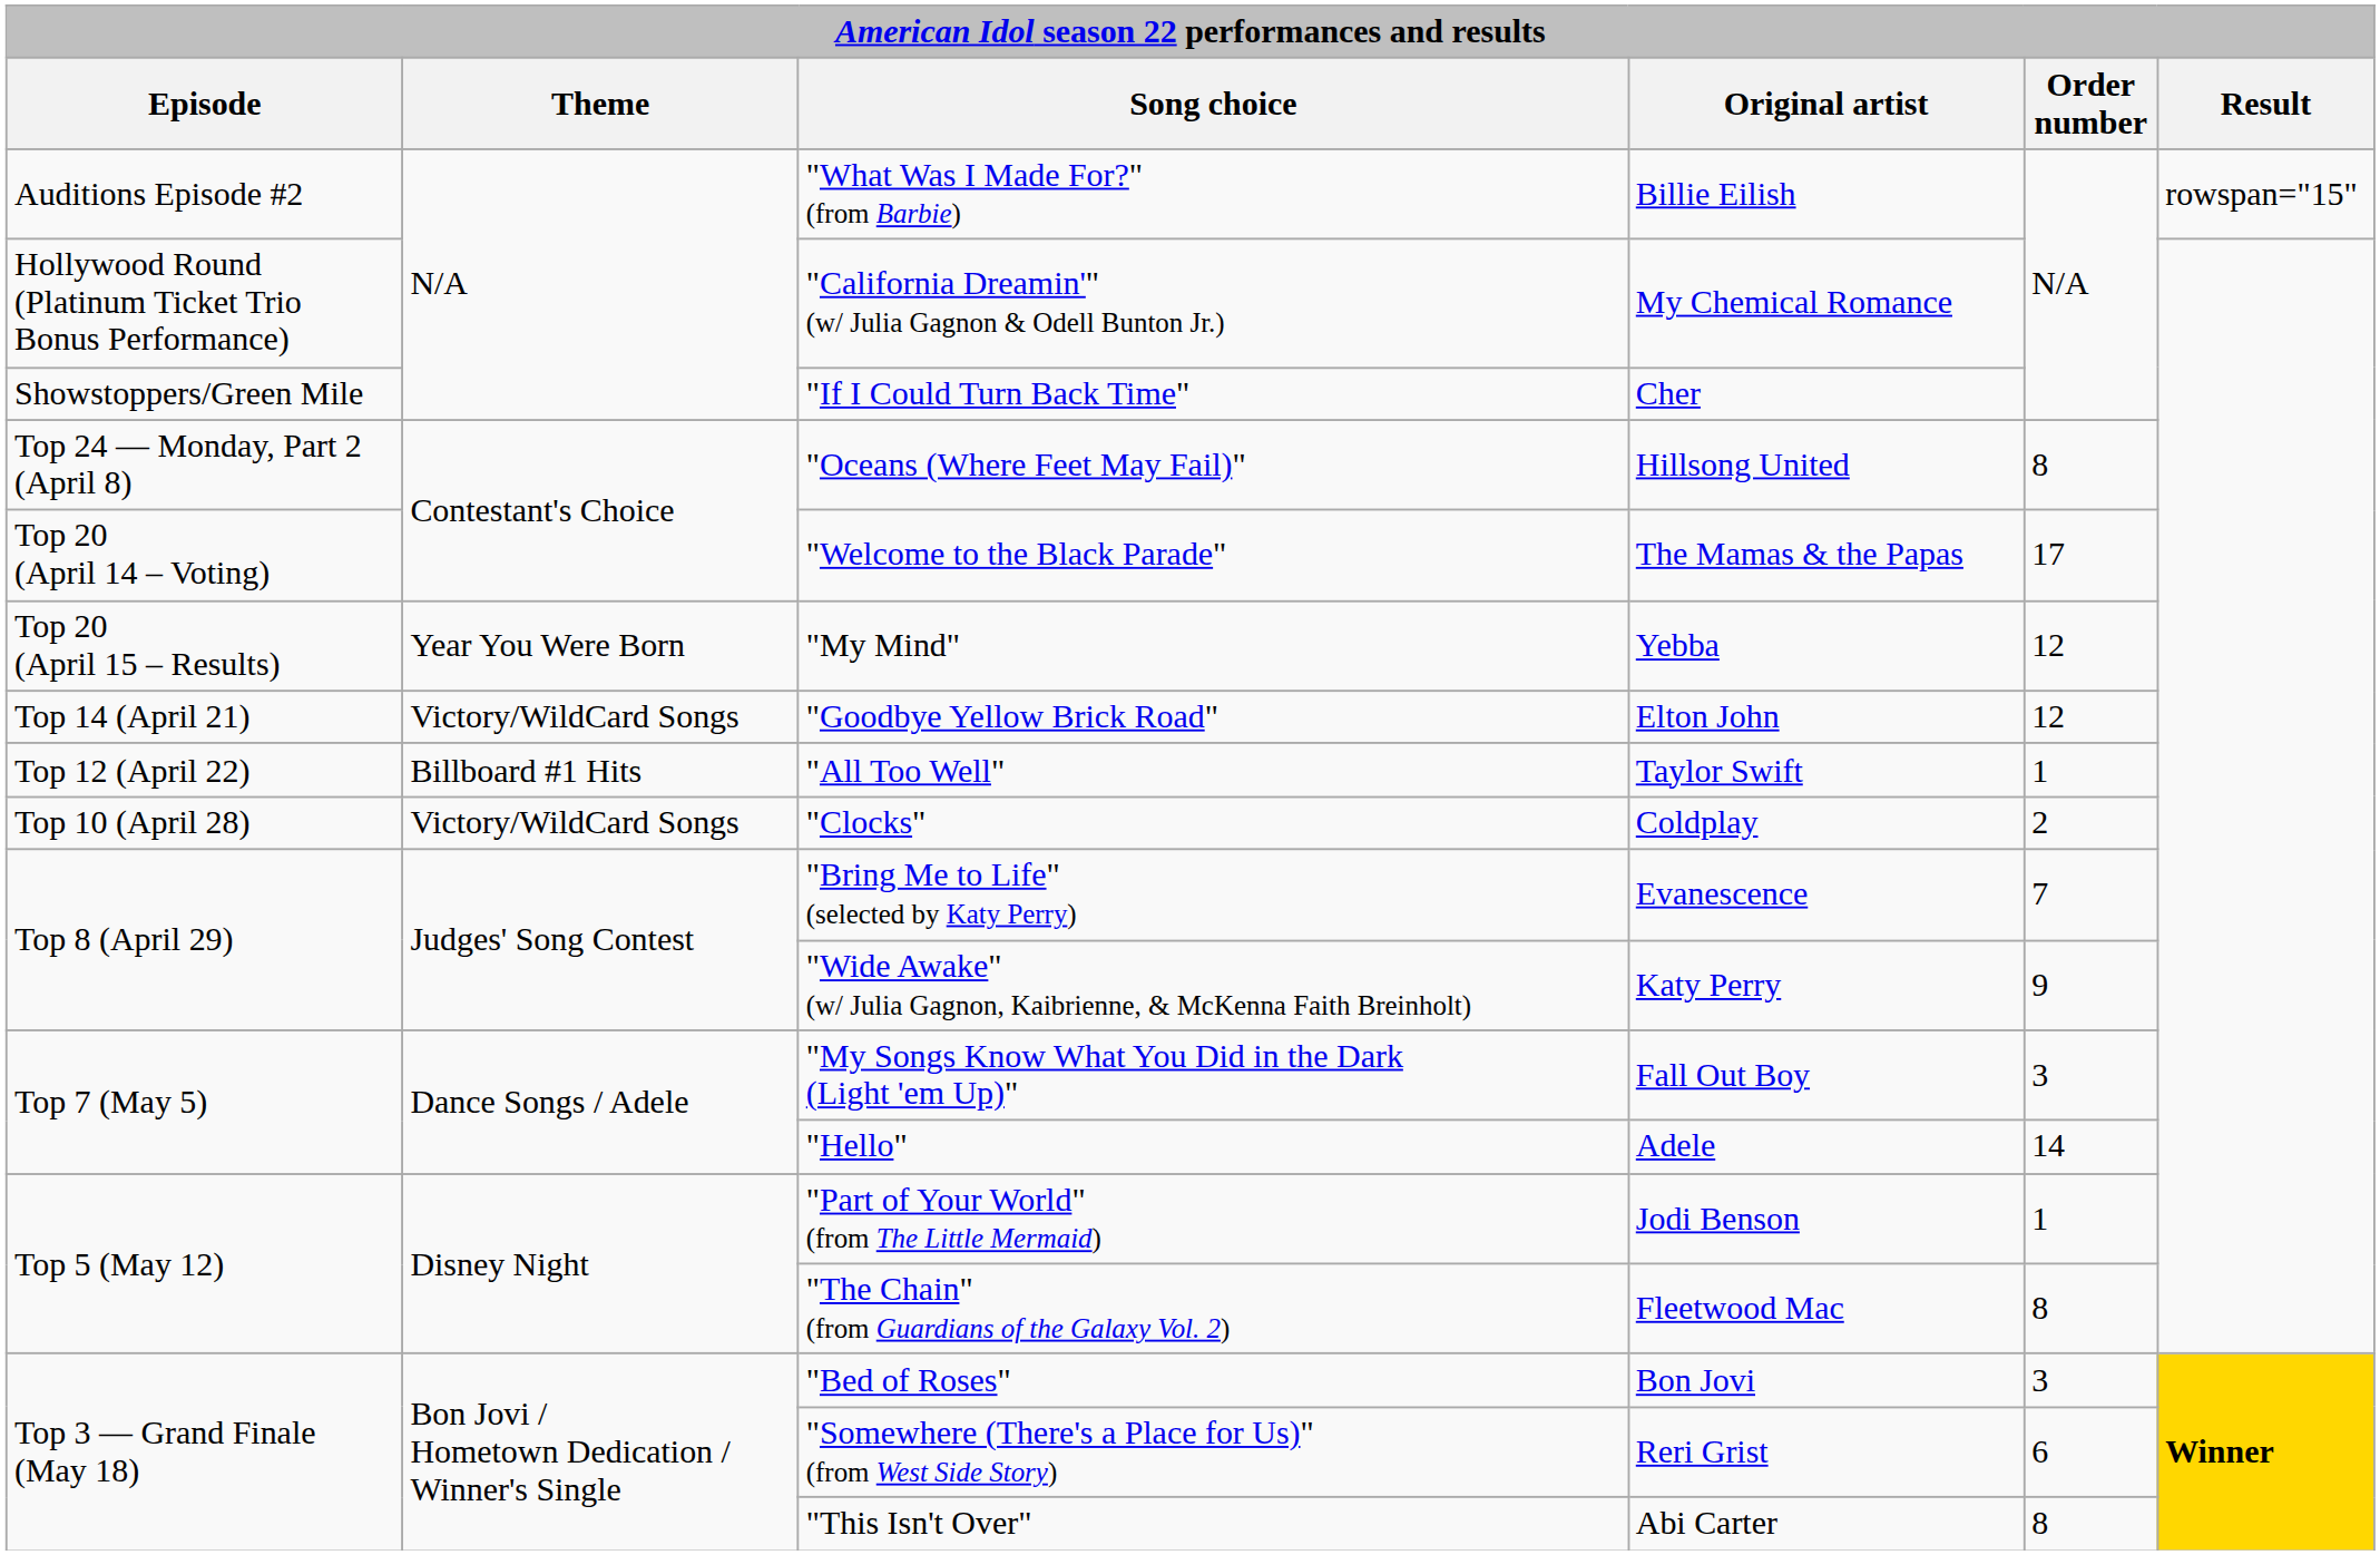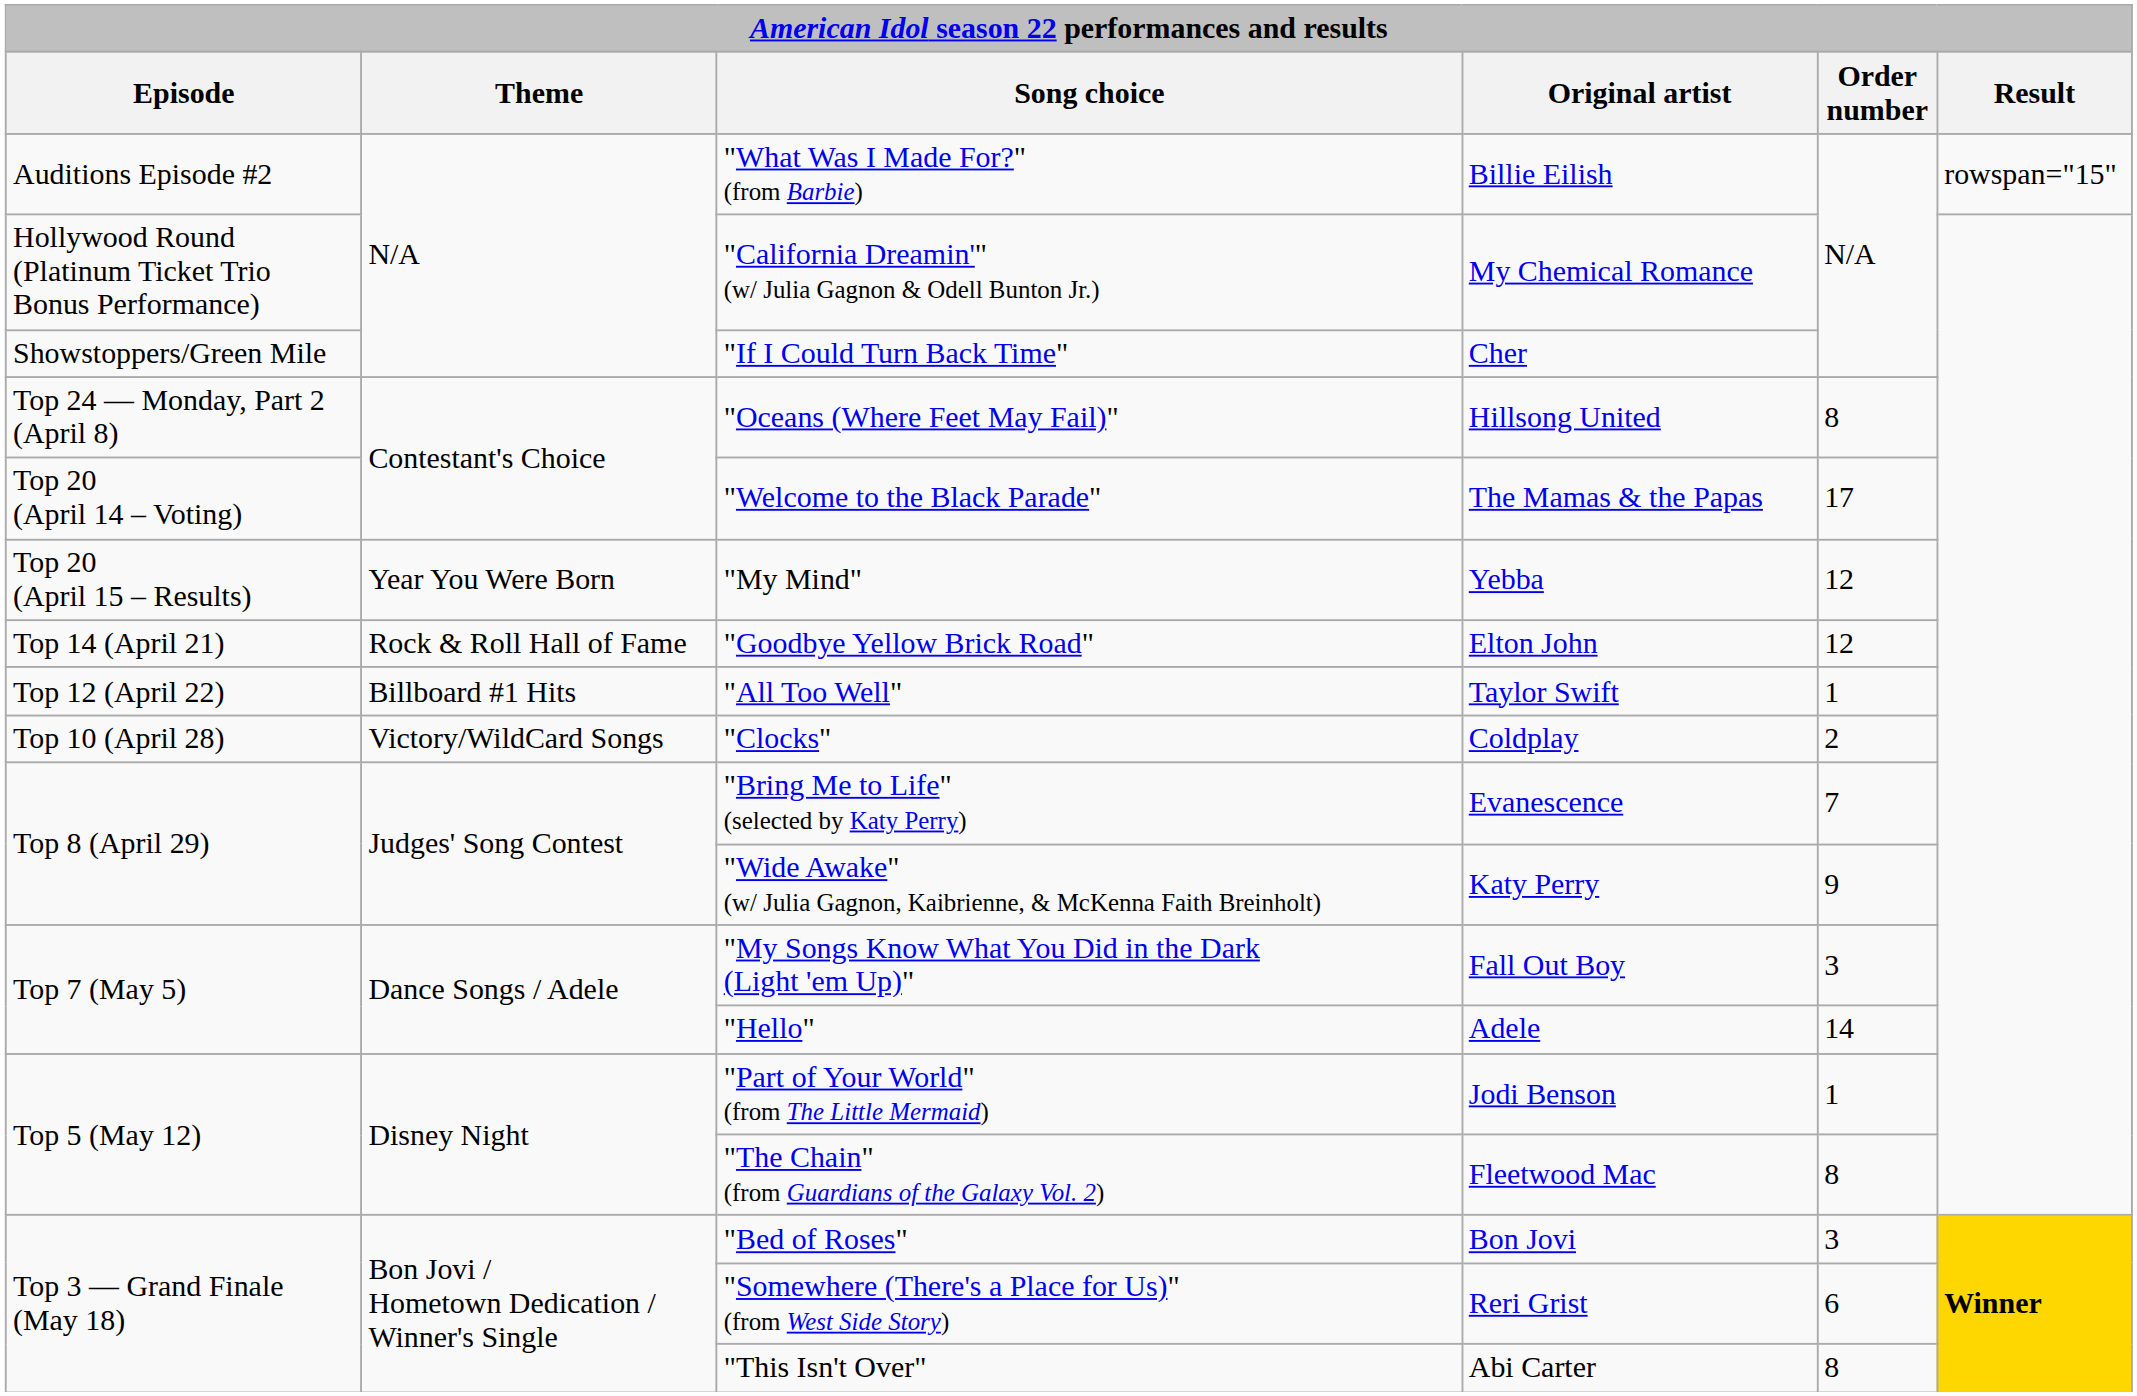"Goodbye Yellow Brick Road" | Theme: Victory/WildCard Songs -> Rock & Roll Hall of Fame
